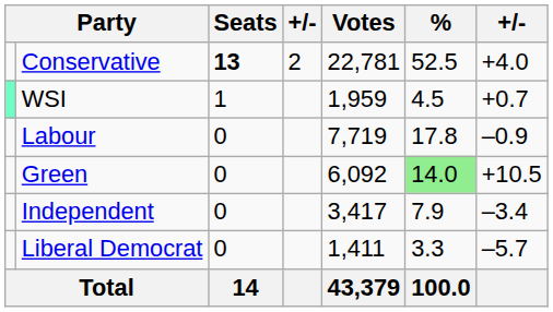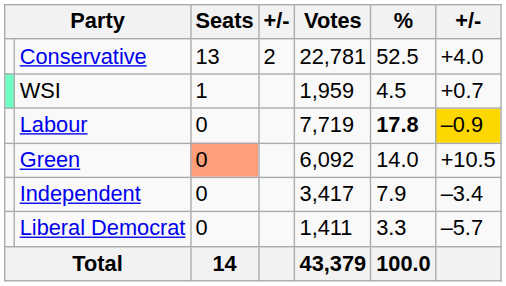Conservative | Seats: bold -> normal
Labour | %: normal -> bold
Labour | column 7: no background -> gold background
Green | Seats: no background -> lightsalmon background
Green | %: lightgreen background -> no background
